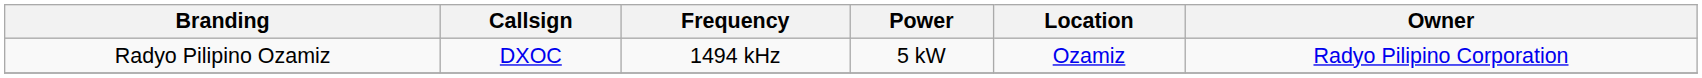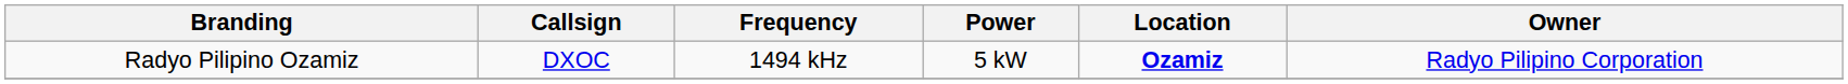Radyo Pilipino Ozamiz | Location: normal -> bold
